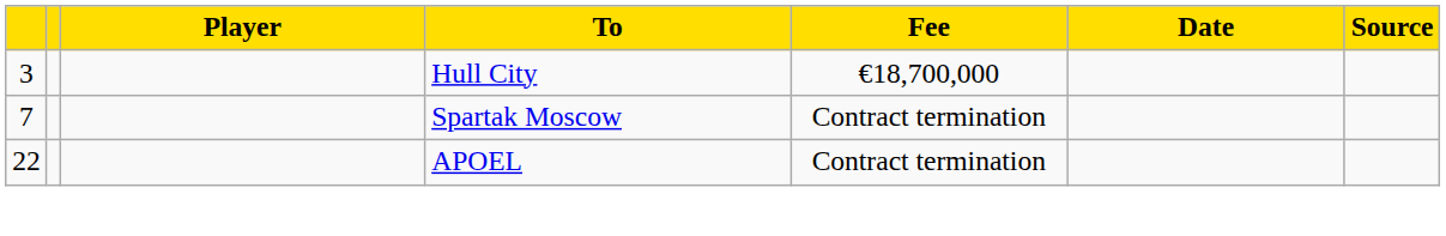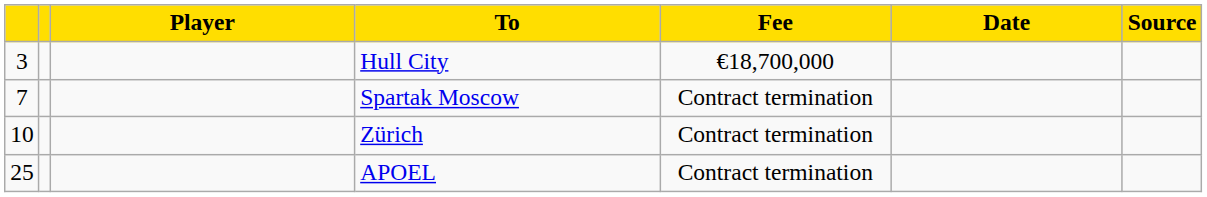+ row: 10 | Zürich | Contract termination
APOEL | column 1: 22 -> 25
